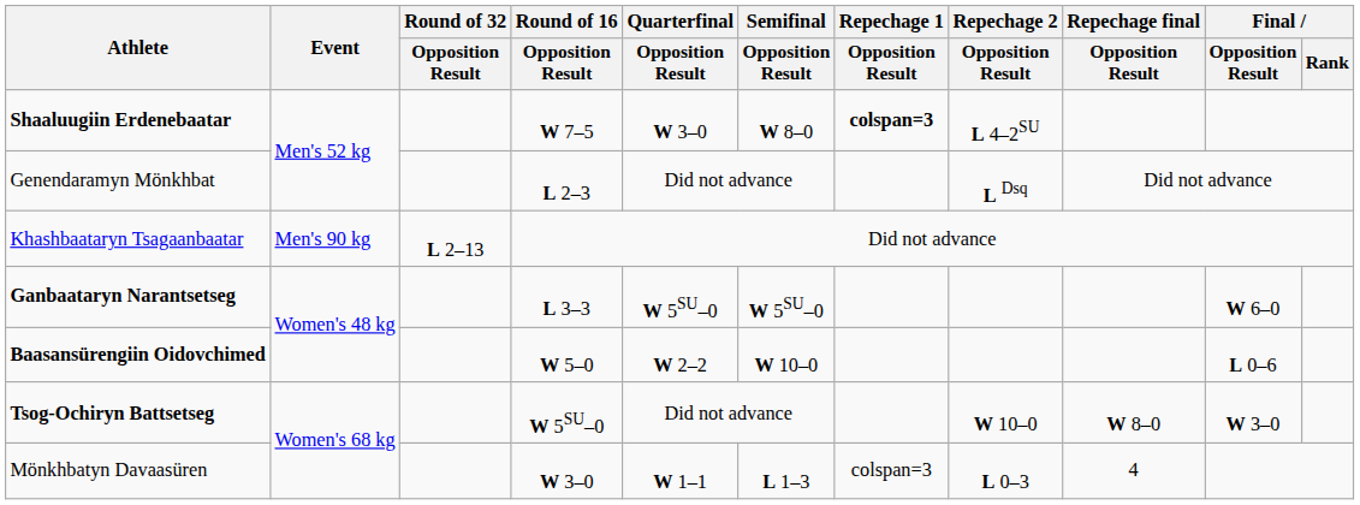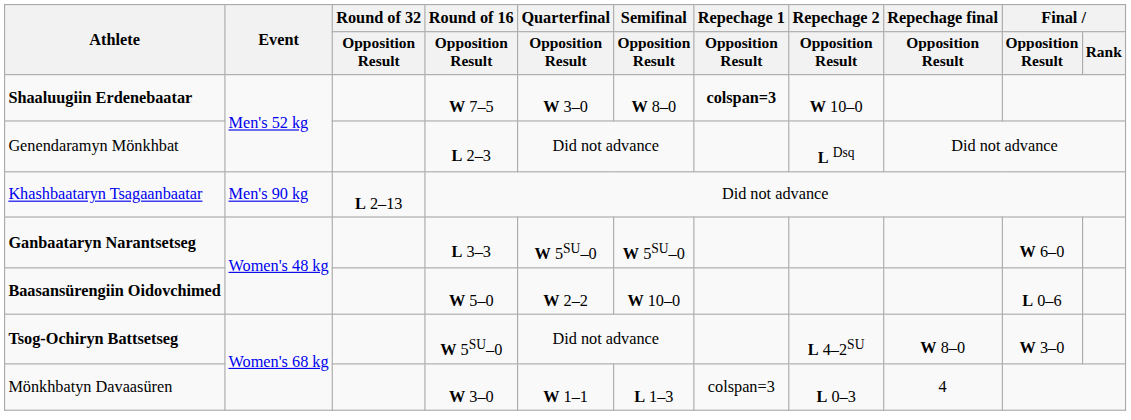Shaaluugiin Erdenebaatar | Repechage 2 / Opposition Result: L 4–2SU -> W 10–0
Tsog-Ochiryn Battsetseg | Repechage 2 / Opposition Result: W 10–0 -> L 4–2SU
